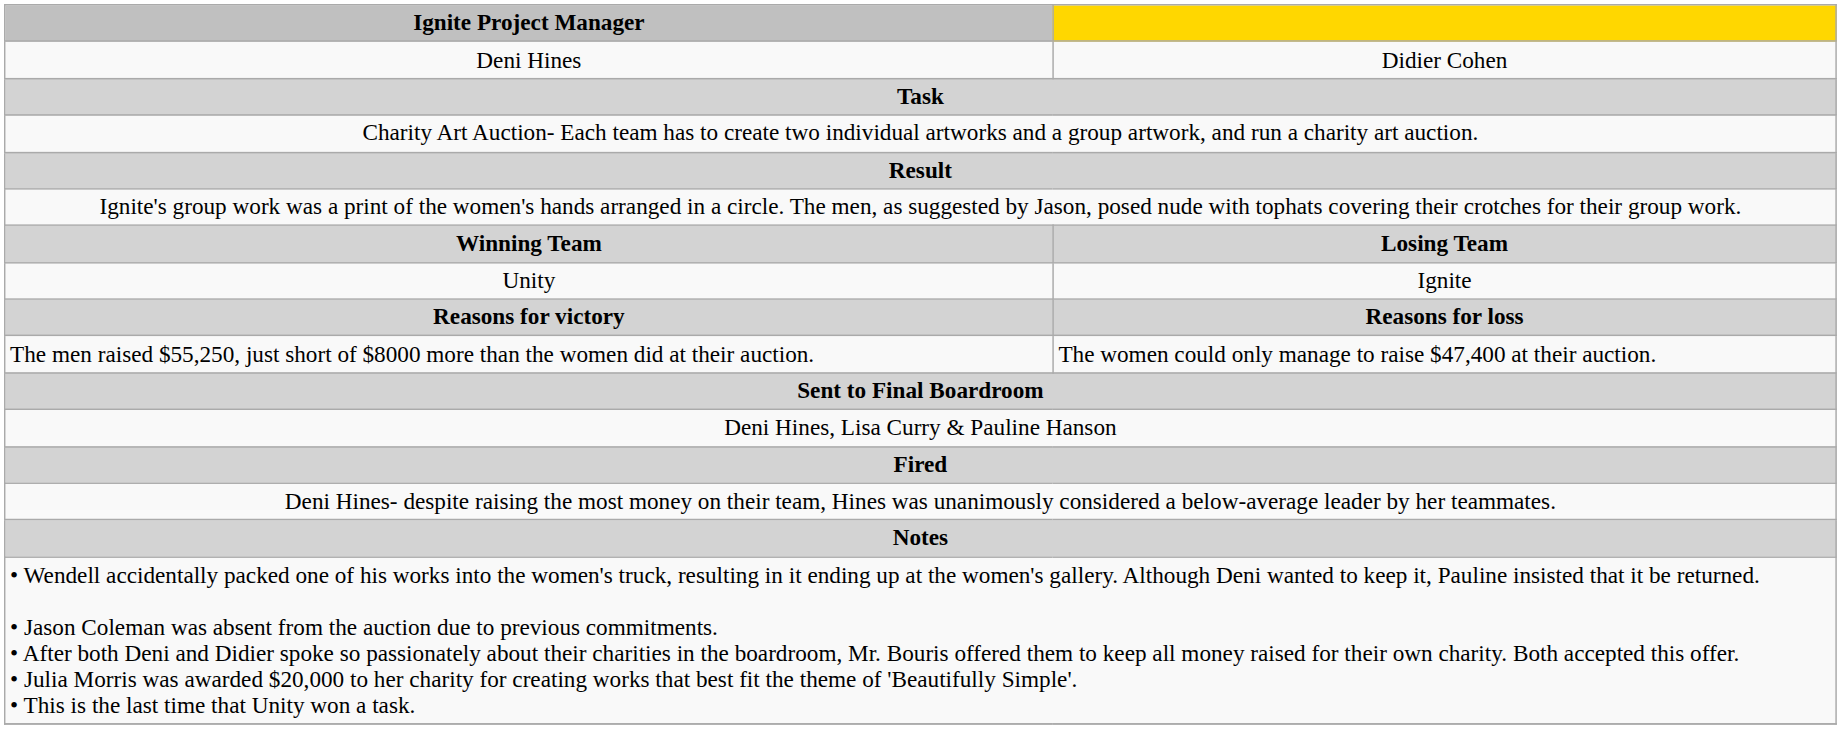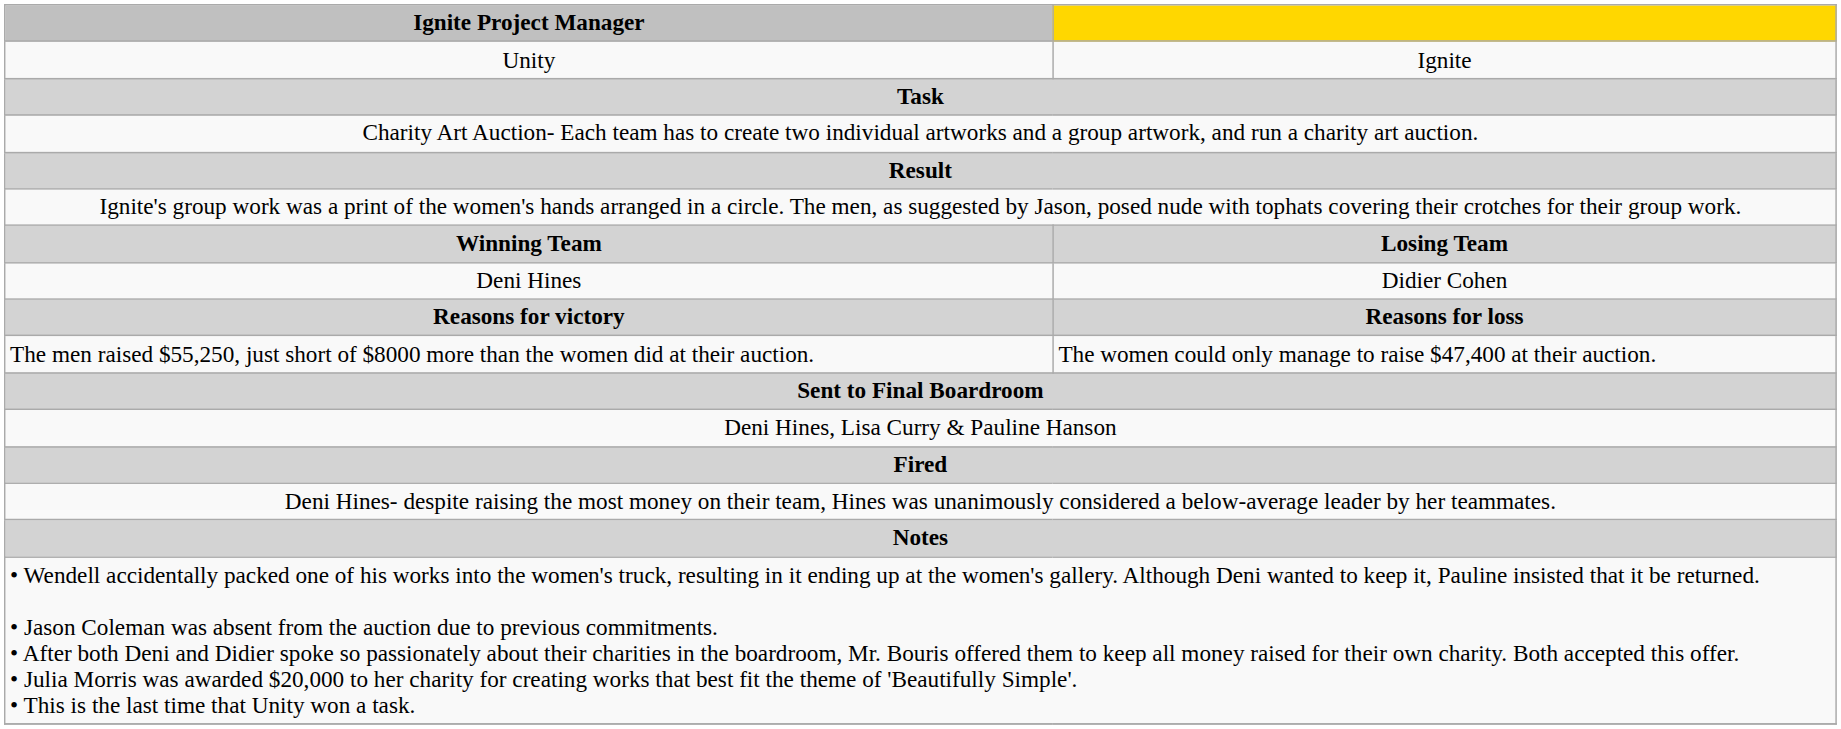rows swapped: Deni Hines <-> Unity
